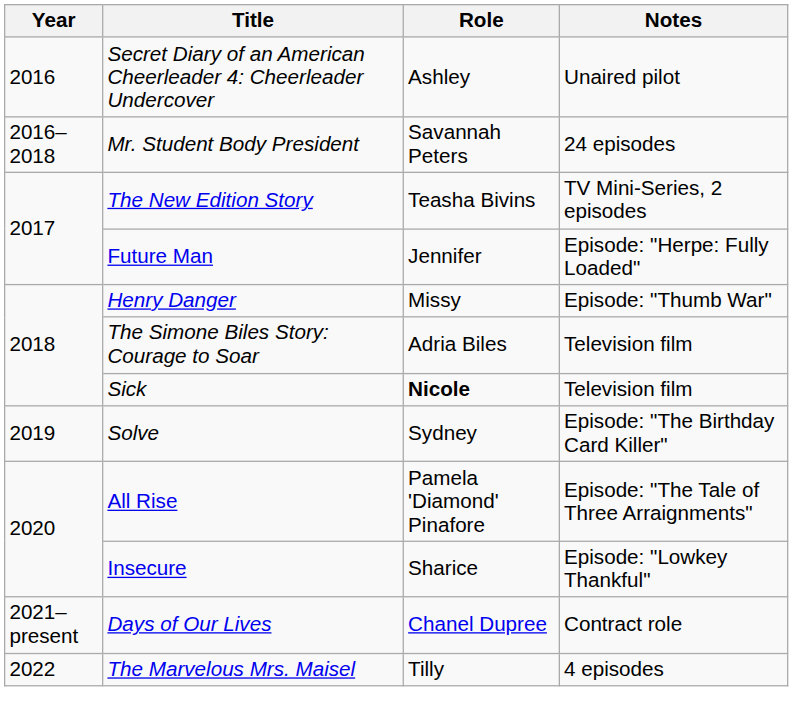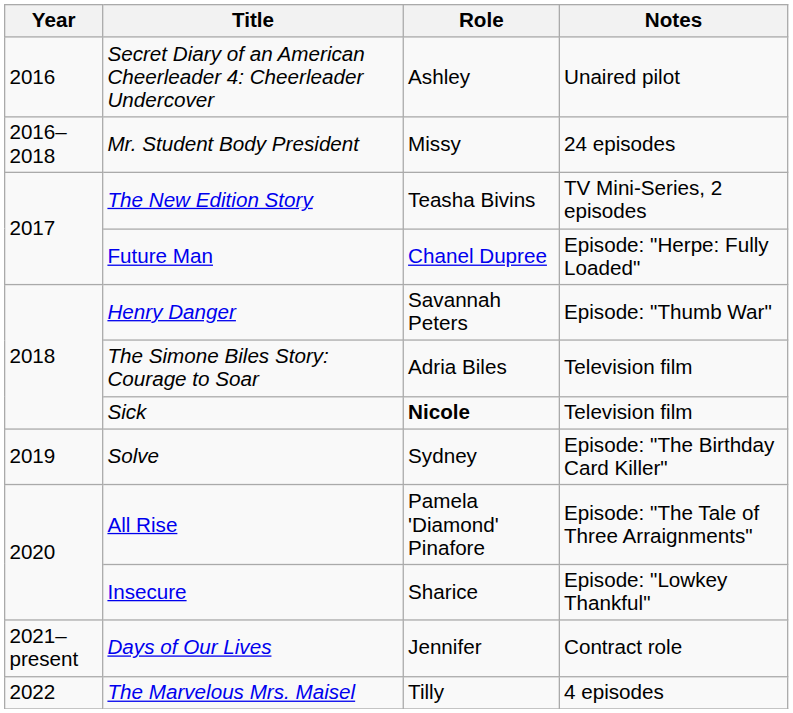Mr. Student Body President | Role: Savannah Peters -> Missy
Future Man | Role: Jennifer -> Chanel Dupree
Henry Danger | Role: Missy -> Savannah Peters
Days of Our Lives | Role: Chanel Dupree -> Jennifer
